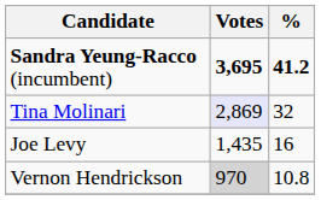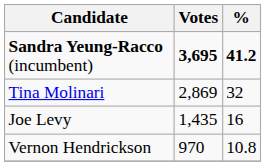Tina Molinari | Votes: lavender background -> no background
Vernon Hendrickson | Votes: lightgrey background -> no background
